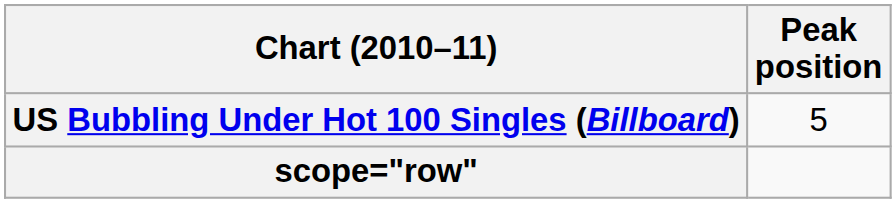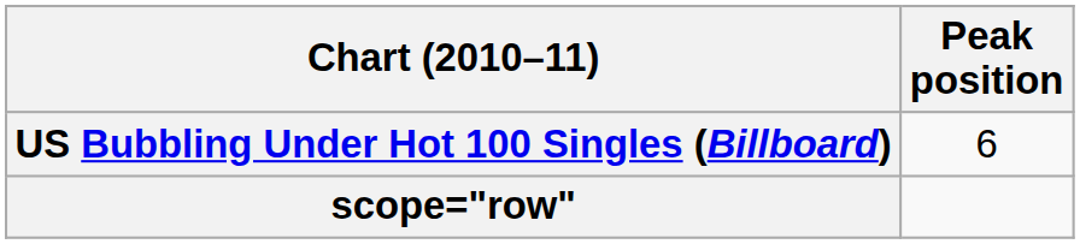US Bubbling Under Hot 100 Singles (Billboard) | Peak position: 5 -> 6
